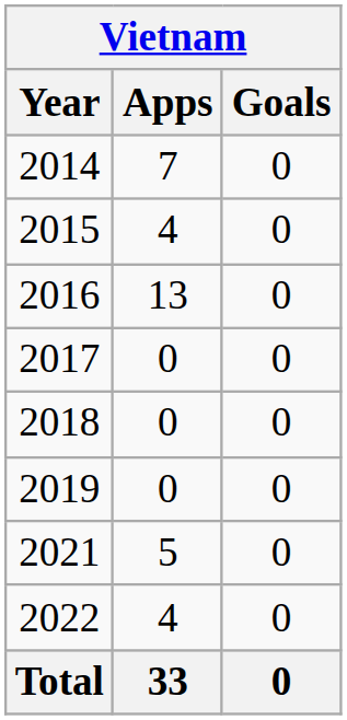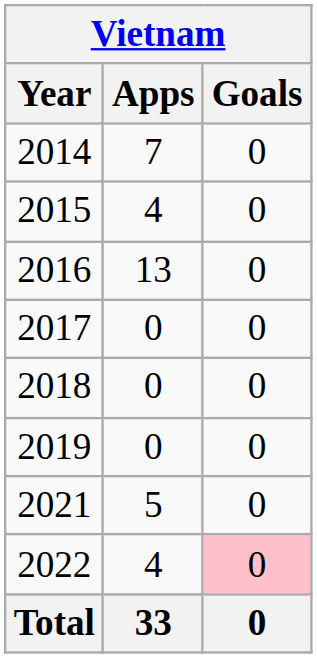2022 | Goals: no background -> pink background
